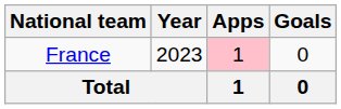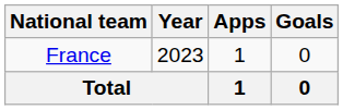France | Apps: pink background -> no background
